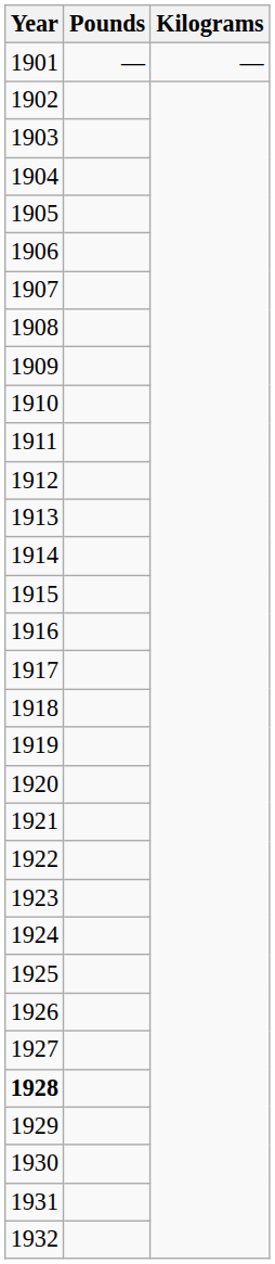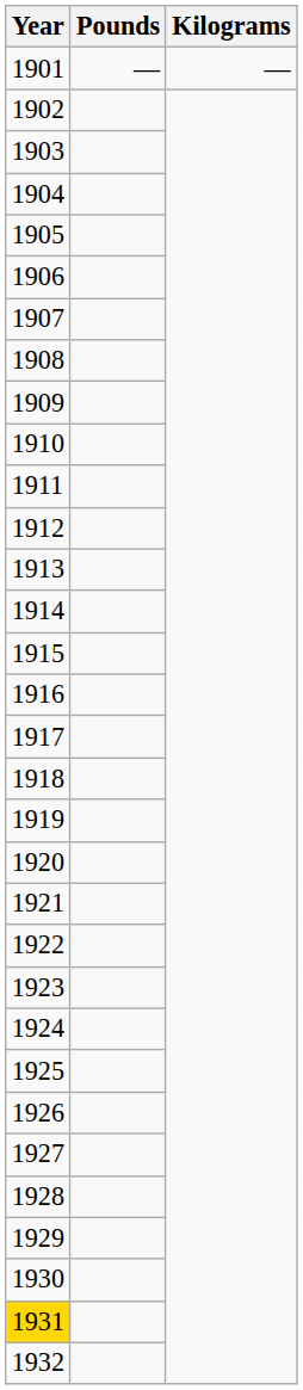1928 | Year: bold -> normal
1931 | Year: no background -> gold background
